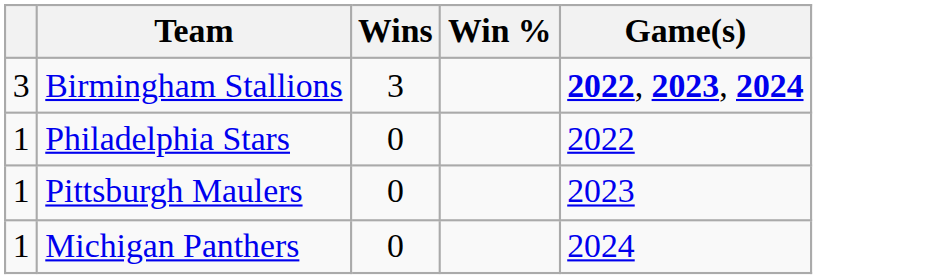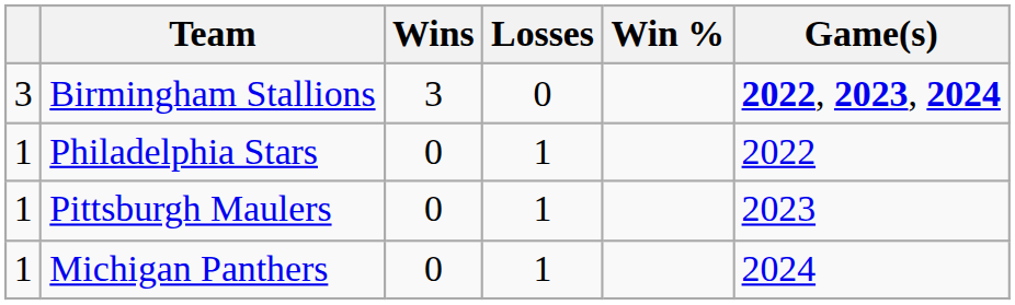+ column: Losses | 0 | 1 | 1 | 1
